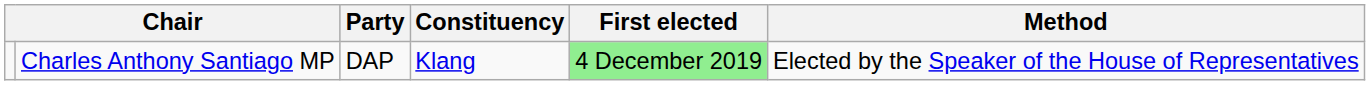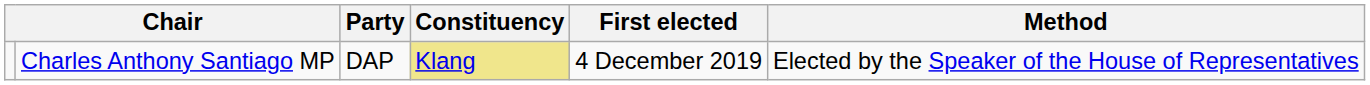Charles Anthony Santiago MP | Constituency: no background -> khaki background
Charles Anthony Santiago MP | First elected: lightgreen background -> no background
